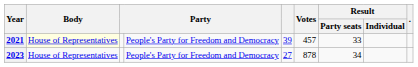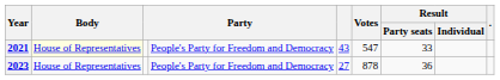2021 | column 5: 39 -> 43
2021 | Votes: 457 -> 547
2023 | Result / Party seats: 34 -> 36
